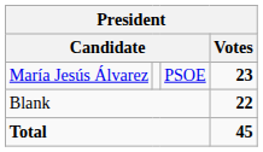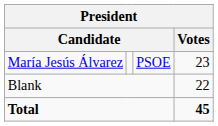María Jesús Álvarez | Votes: bold -> normal
Blank | Votes: bold -> normal
